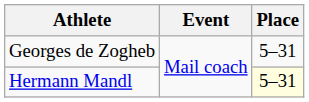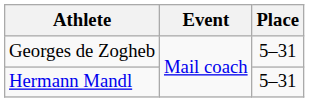Hermann Mandl | Place: lightyellow background -> no background
